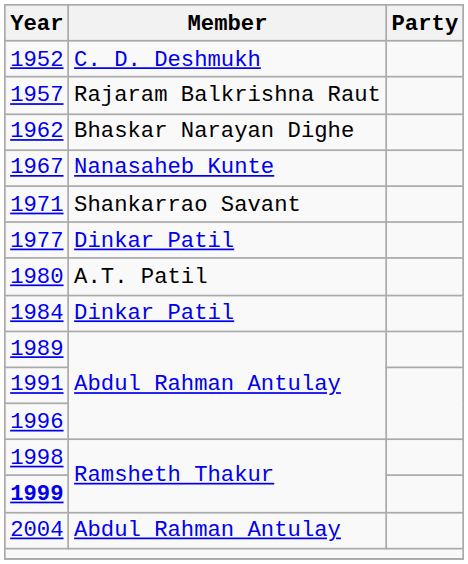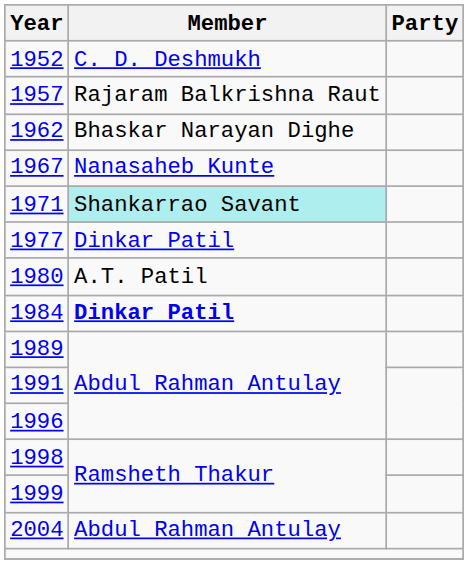1971 | Member: no background -> paleturquoise background
1984 | Member: normal -> bold
1999 | Year: bold -> normal
